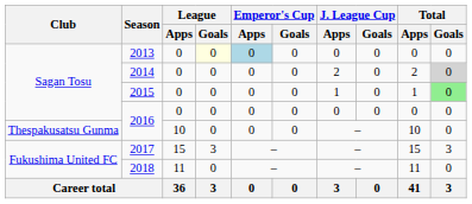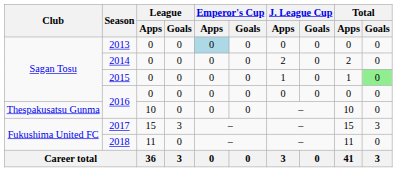2013 | League / Goals: lightyellow background -> no background
2014 | Total / Goals: lightgrey background -> no background
